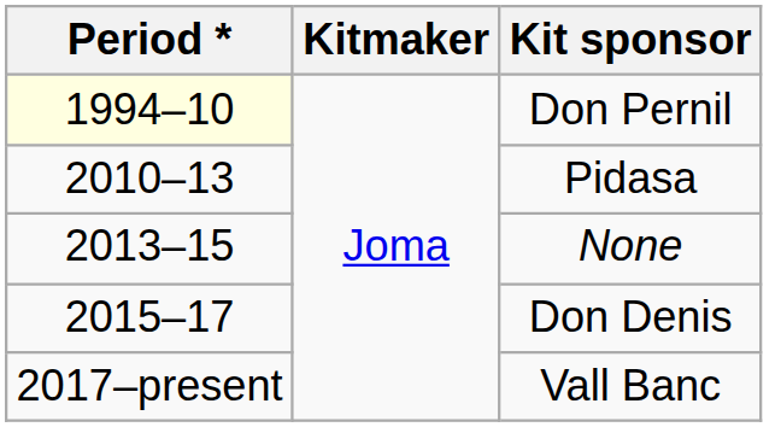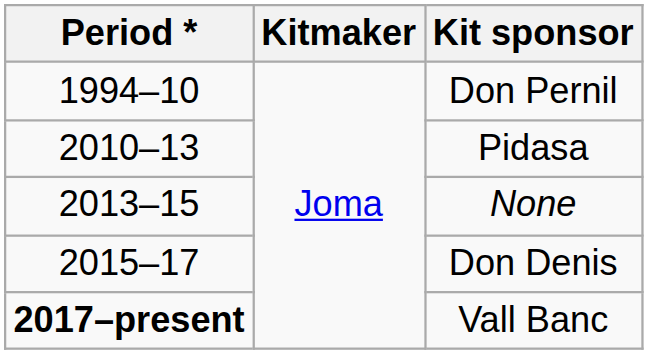Don Pernil | Period *: lightyellow background -> no background
Vall Banc | Period *: normal -> bold
